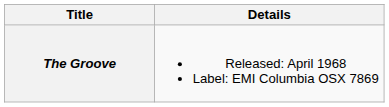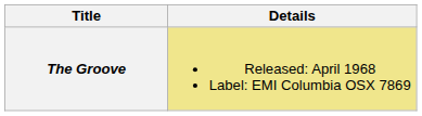The Groove | Details: no background -> khaki background
